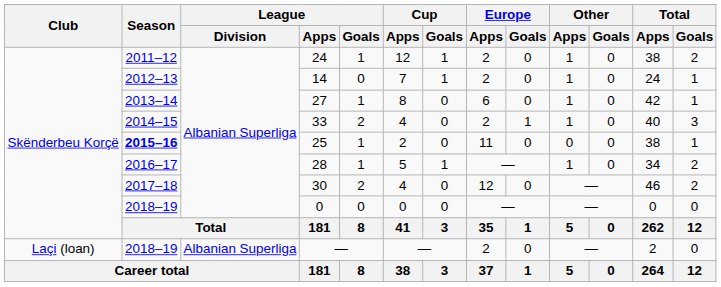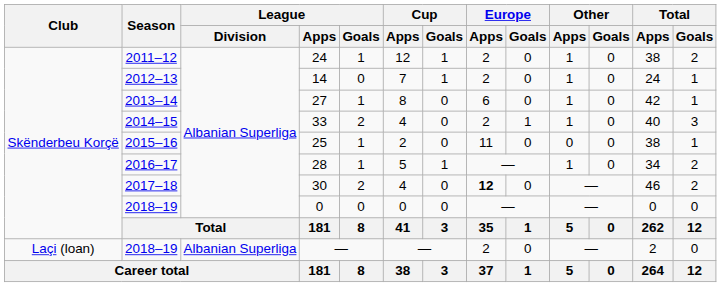25 | Season: bold -> normal
30 | Europe / Apps: normal -> bold
